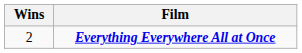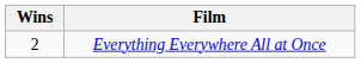row 2 | Film: bold -> normal
